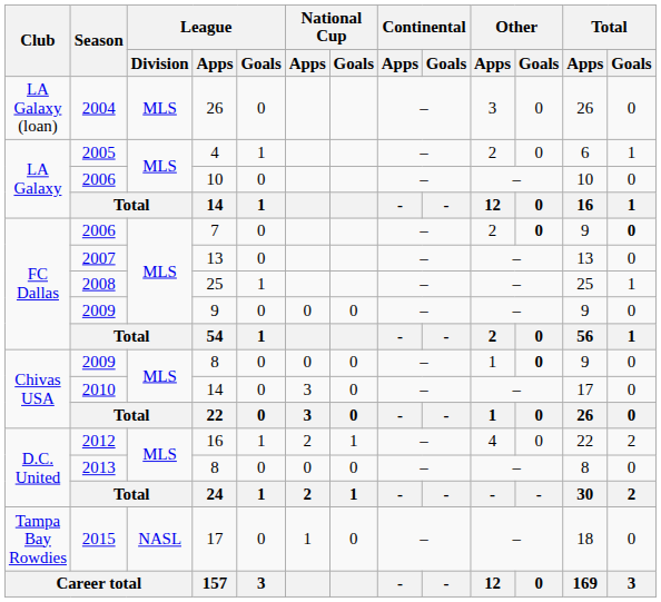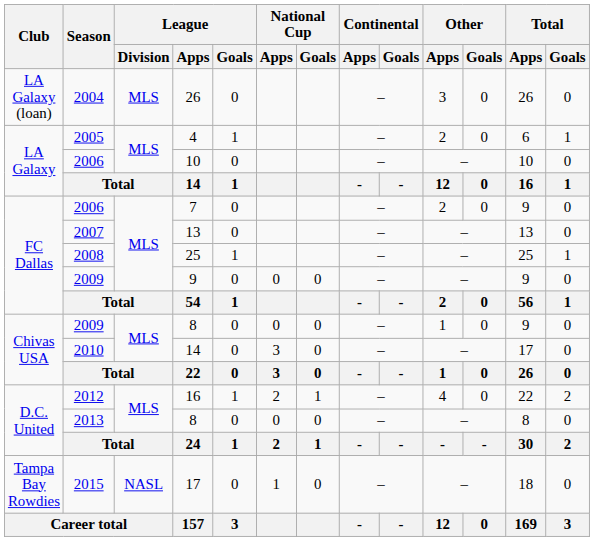7 | Other / Goals: bold -> normal
7 | Total / Goals: bold -> normal
2009 / 8 | Other / Goals: bold -> normal
